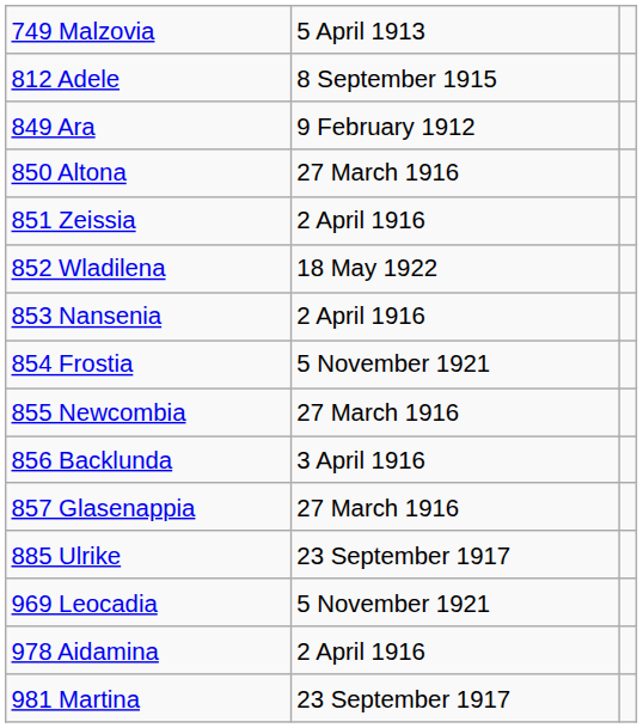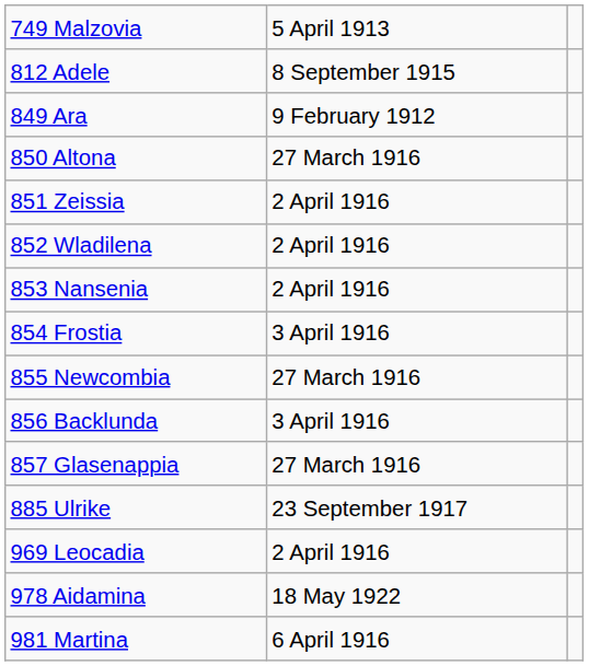852 Wladilena | column 2: 18 May 1922 -> 2 April 1916
854 Frostia | column 2: 5 November 1921 -> 3 April 1916
969 Leocadia | column 2: 5 November 1921 -> 2 April 1916
978 Aidamina | column 2: 2 April 1916 -> 18 May 1922
981 Martina | column 2: 23 September 1917 -> 6 April 1916
